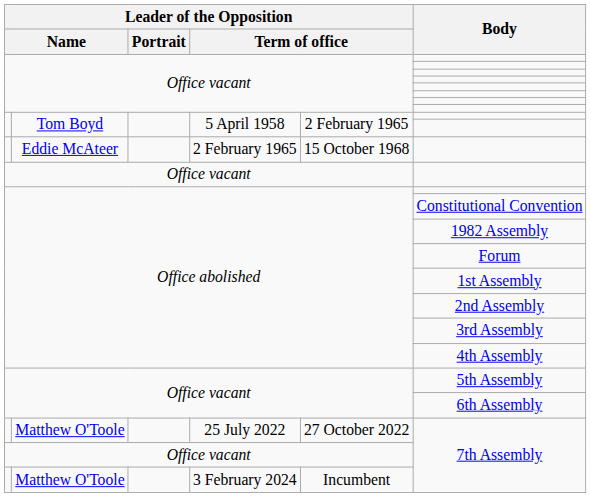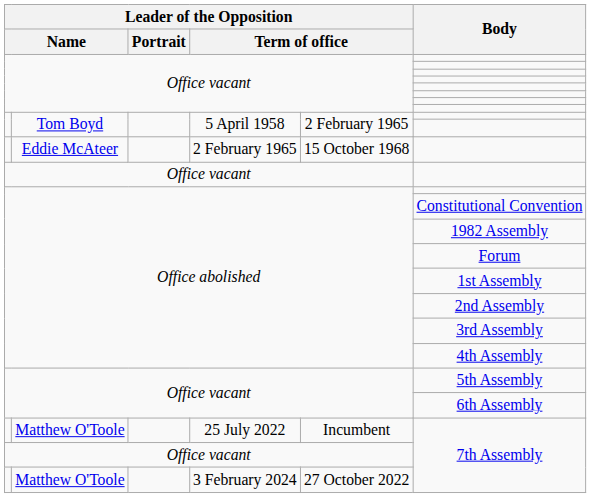25 July 2022 | column 5: 27 October 2022 -> Incumbent
3 February 2024 | column 5: Incumbent -> 27 October 2022
